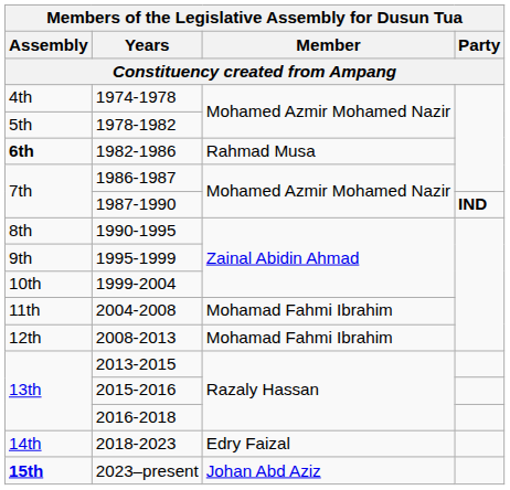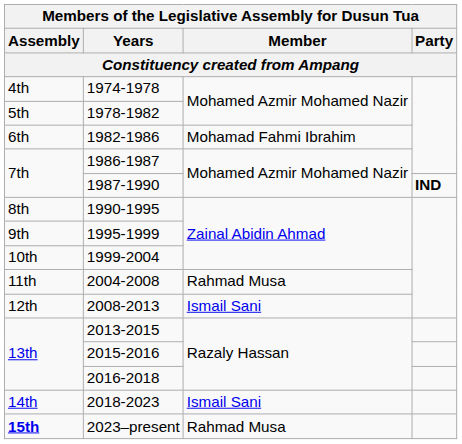1982-1986 | Assembly: bold -> normal
1982-1986 | Member: Rahmad Musa -> Mohamad Fahmi Ibrahim
2004-2008 | Member: Mohamad Fahmi Ibrahim -> Rahmad Musa
2008-2013 | Member: Mohamad Fahmi Ibrahim -> Ismail Sani
2018-2023 | Member: Edry Faizal -> Ismail Sani
2023–present | Member: Johan Abd Aziz -> Rahmad Musa
